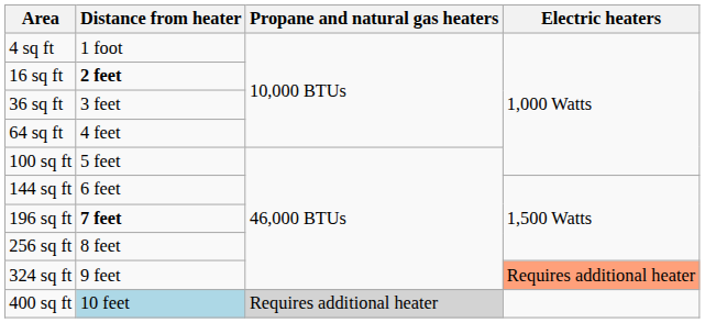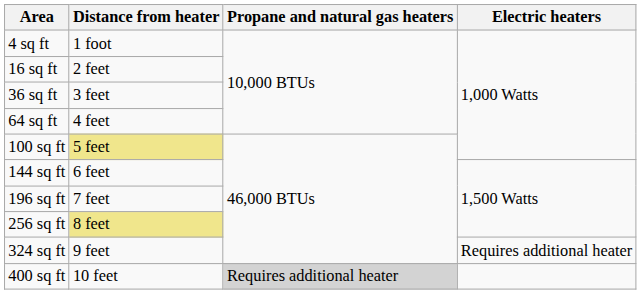16 sq ft | Distance from heater: bold -> normal
100 sq ft | Distance from heater: no background -> khaki background
196 sq ft | Distance from heater: bold -> normal
256 sq ft | Distance from heater: no background -> khaki background
324 sq ft | Electric heaters: lightsalmon background -> no background
400 sq ft | Distance from heater: lightblue background -> no background
